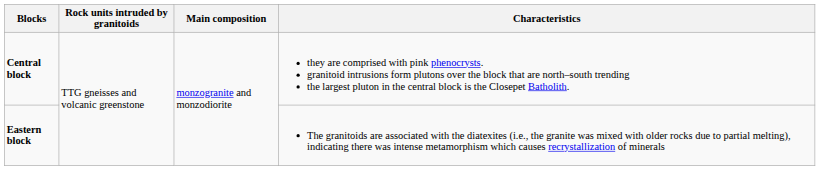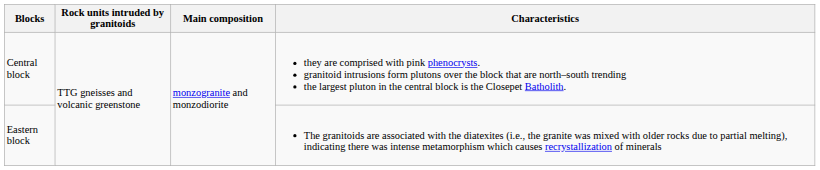Central block | Blocks: bold -> normal
Eastern block | Blocks: bold -> normal
